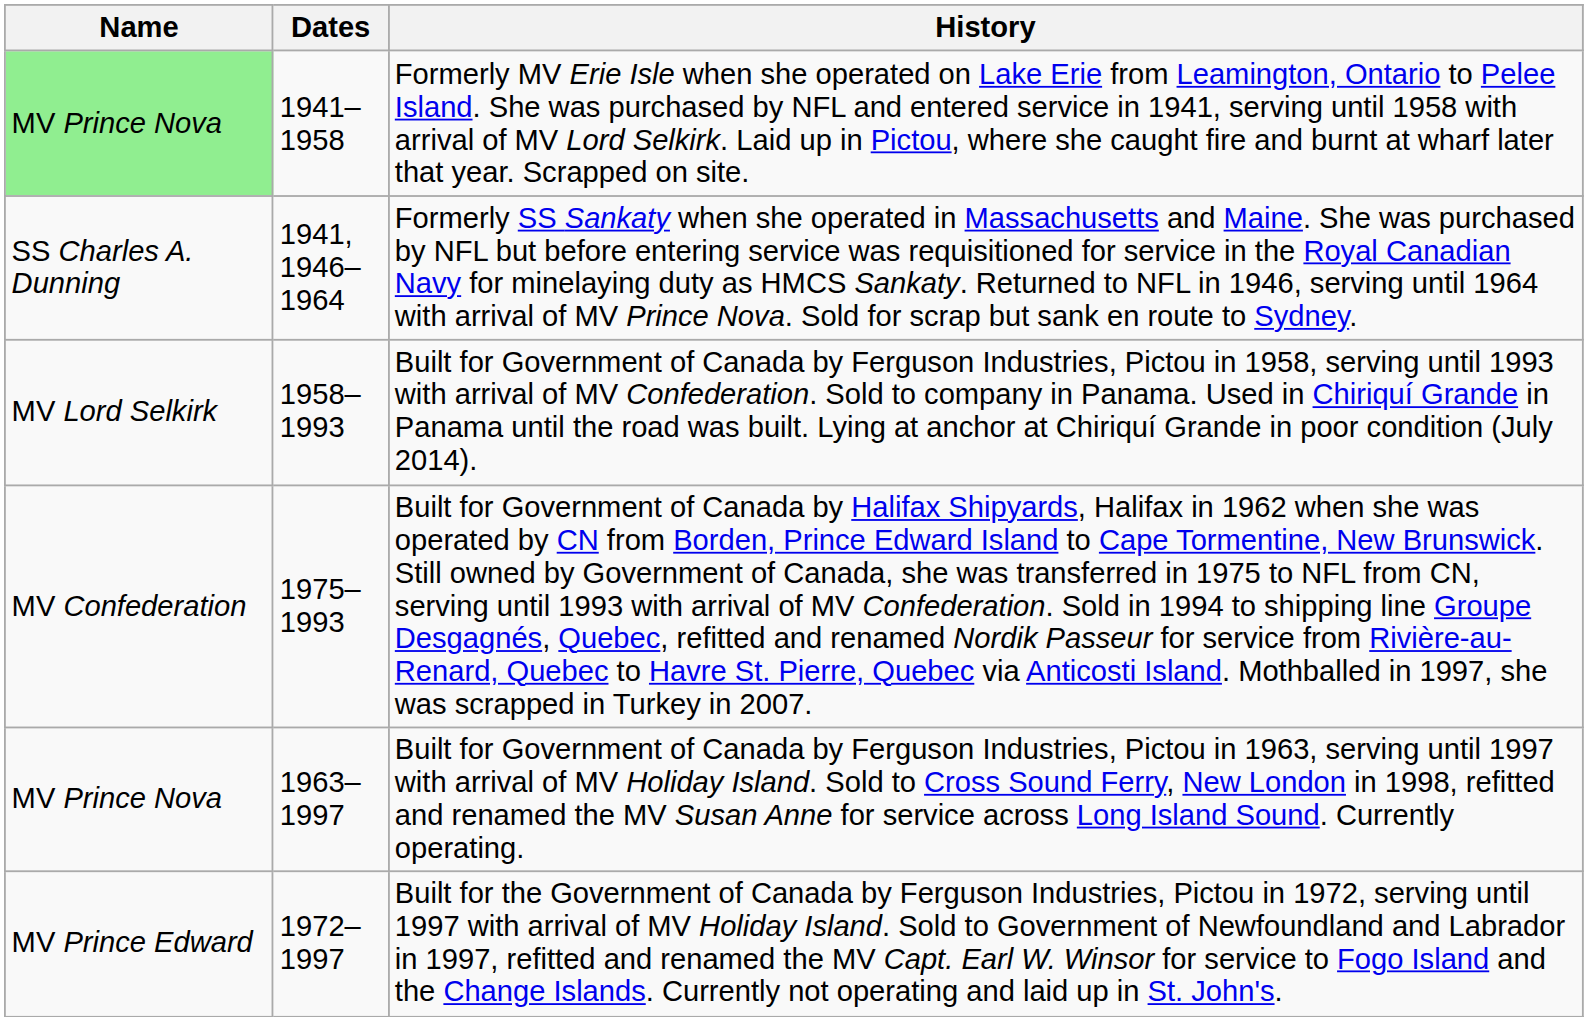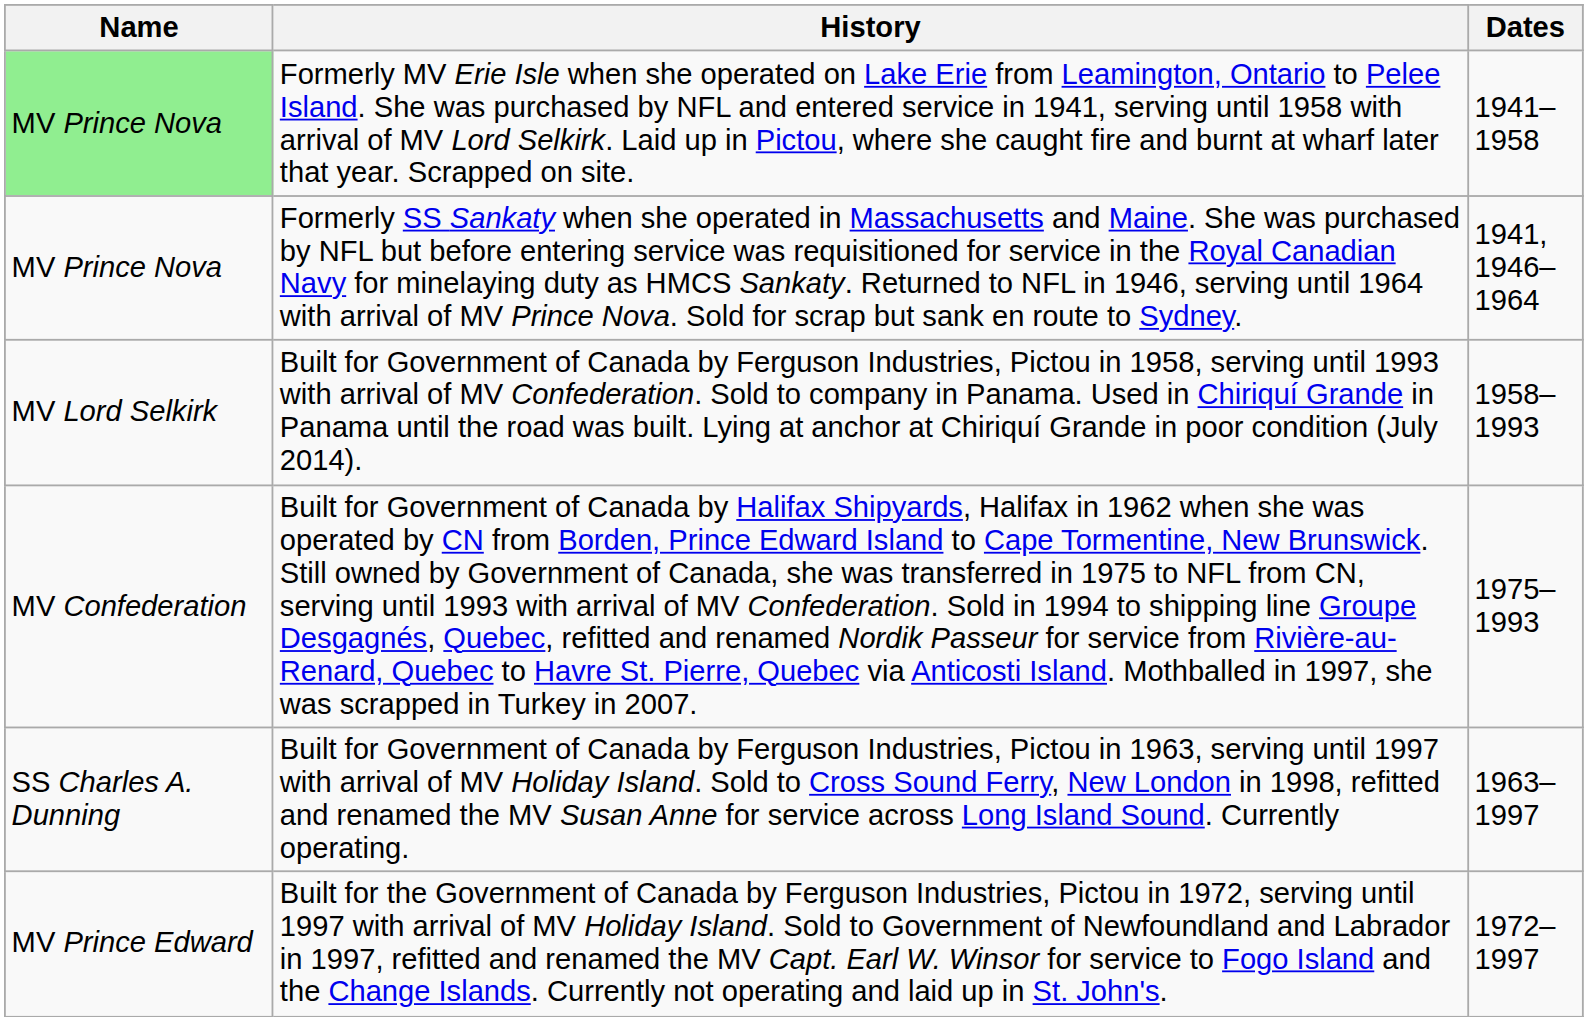columns swapped: Dates <-> History
row 3 | Name: SS Charles A. Dunning -> MV Prince Nova
row 6 | Name: MV Prince Nova -> SS Charles A. Dunning
